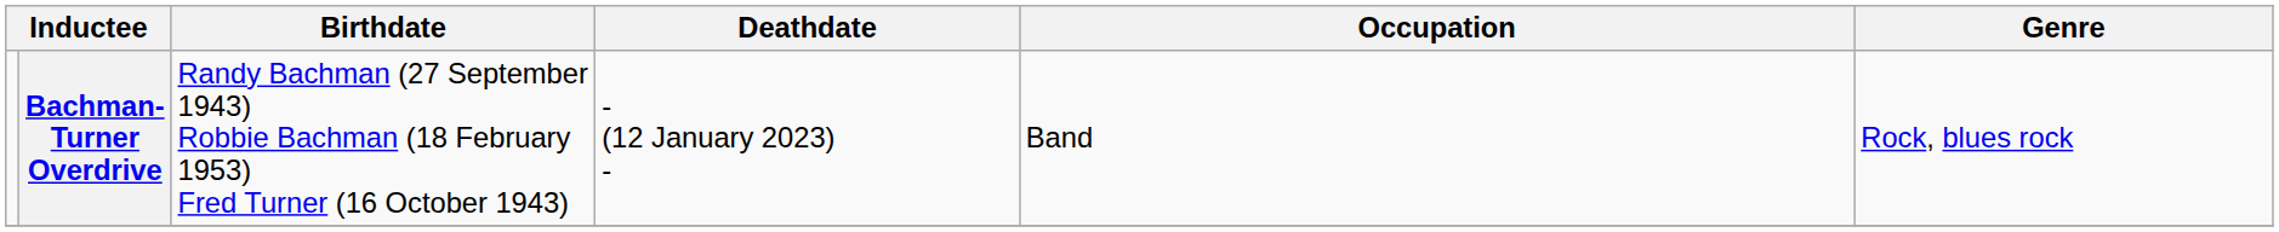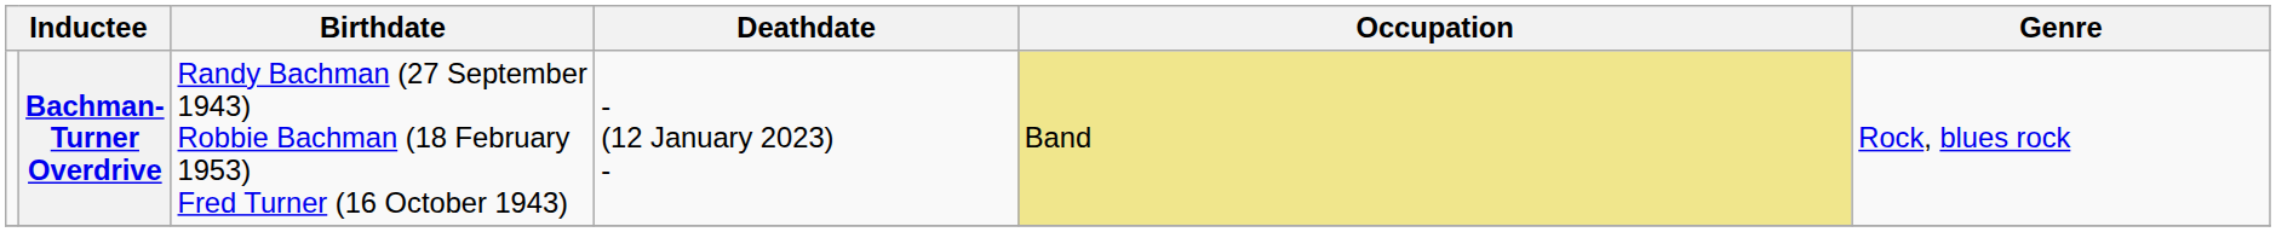Bachman-Turner Overdrive | Occupation: no background -> khaki background
